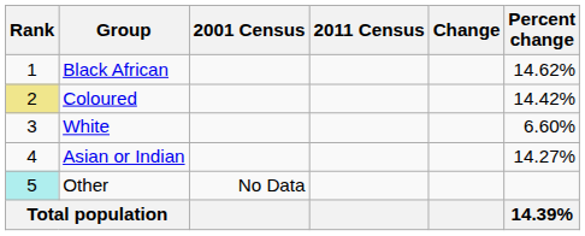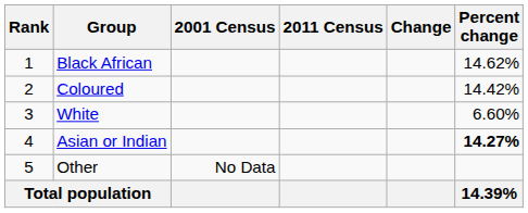Coloured | Rank: khaki background -> no background
Asian or Indian | Percent change: normal -> bold
Other | Rank: paleturquoise background -> no background
